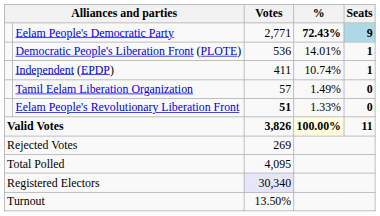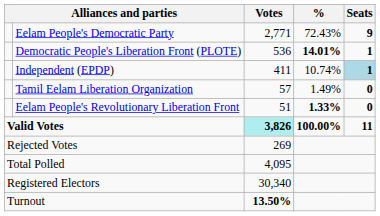Eelam People's Democratic Party | %: bold -> normal
Eelam People's Democratic Party | Seats: lightblue background -> no background
Democratic People's Liberation Front (PLOTE) | %: normal -> bold
Independent (EPDP) | Seats: no background -> lightblue background
Eelam People's Revolutionary Liberation Front | Votes: bold -> normal
Eelam People's Revolutionary Liberation Front | %: normal -> bold
Valid Votes | Votes: no background -> paleturquoise background
Valid Votes | %: lightyellow background -> no background
Registered Electors | Votes: lavender background -> no background
Turnout | Votes: normal -> bold
